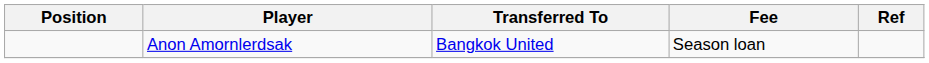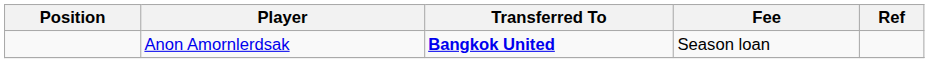Anon Amornlerdsak | Transferred To: normal -> bold
